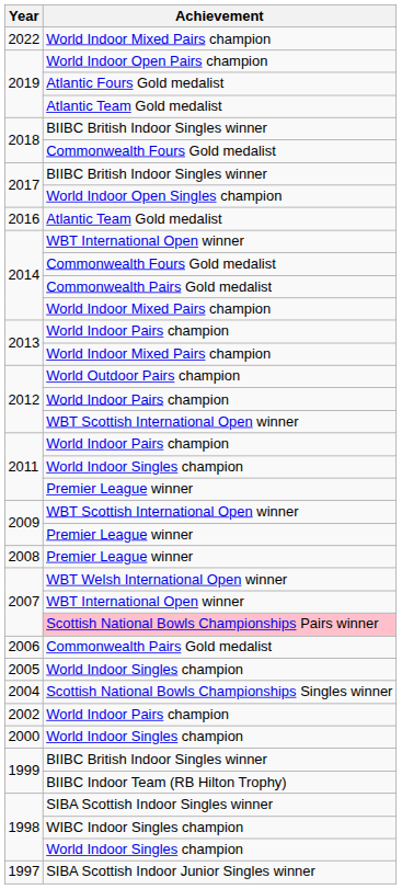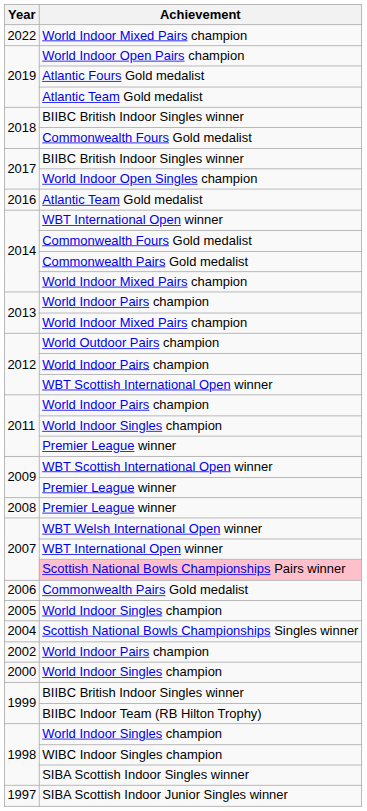row 36 | Achievement: SIBA Scottish Indoor Singles winner -> World Indoor Singles champion
row 38 | Achievement: World Indoor Singles champion -> SIBA Scottish Indoor Singles winner
